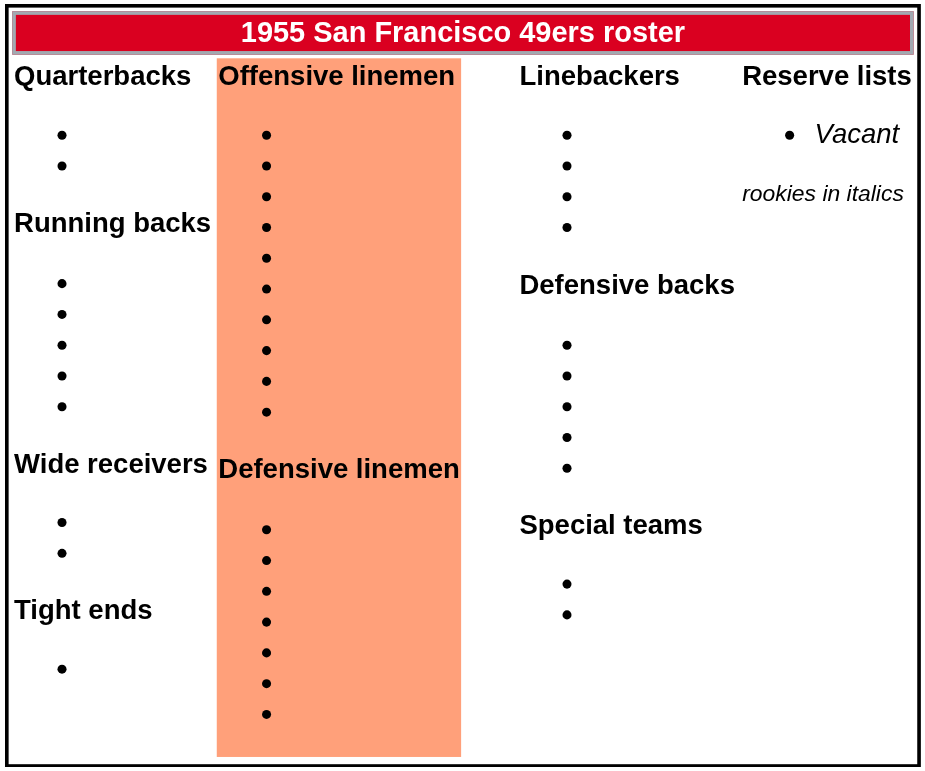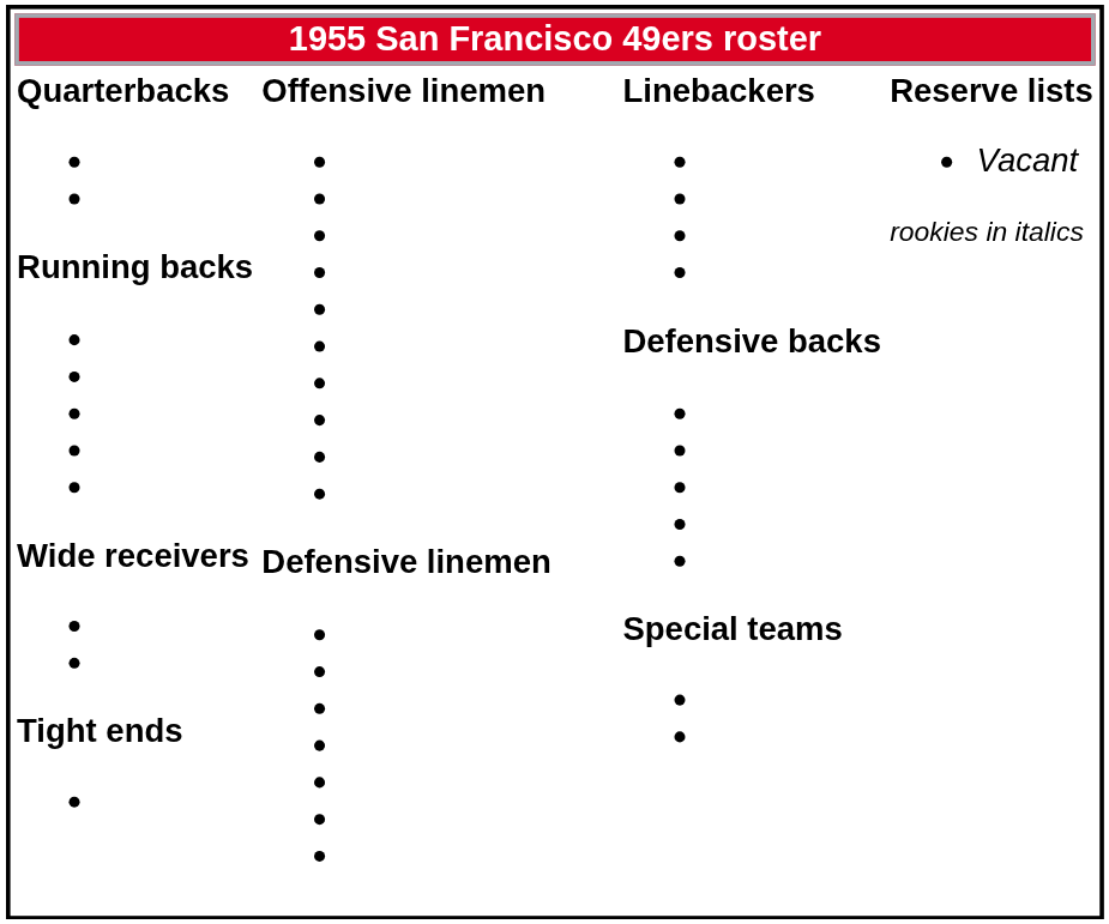Quarterbacks Running backs Wide receivers Tight ends | column 2: lightsalmon background -> no background
